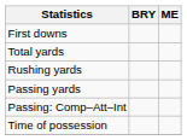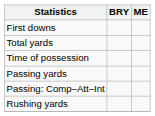rows swapped: Rushing yards <-> Time of possession
